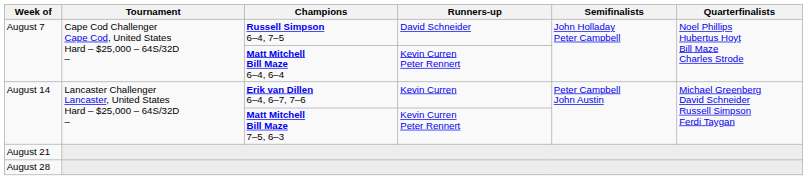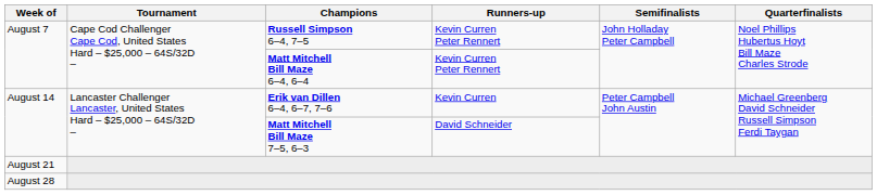Russell Simpson 6–4, 7–5 | Runners-up: David Schneider -> Kevin Curren Peter Rennert
Matt Mitchell Bill Maze 7–5, 6–3 | Runners-up: Kevin Curren Peter Rennert -> David Schneider
